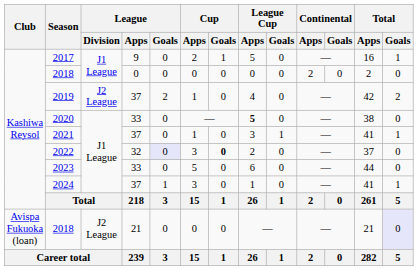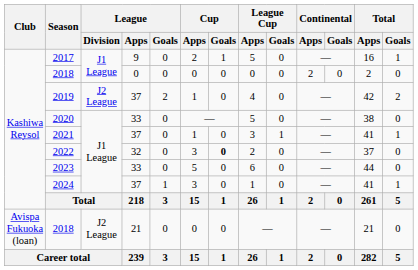2020 | League Cup / Apps: bold -> normal
2022 | League / Goals: lavender background -> no background
2018 / 21 | Total / Goals: lavender background -> no background
